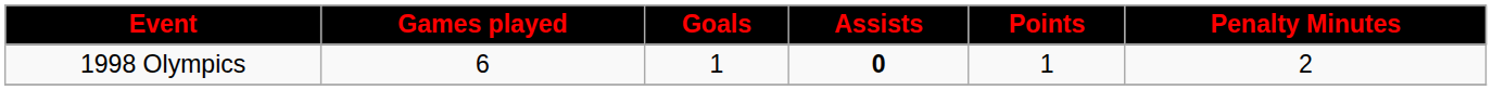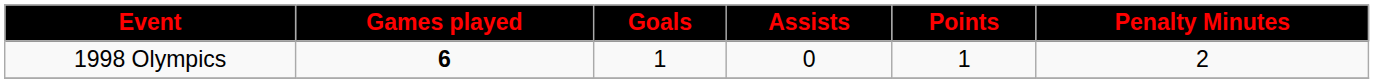1998 Olympics | Games played: normal -> bold
1998 Olympics | Assists: bold -> normal
